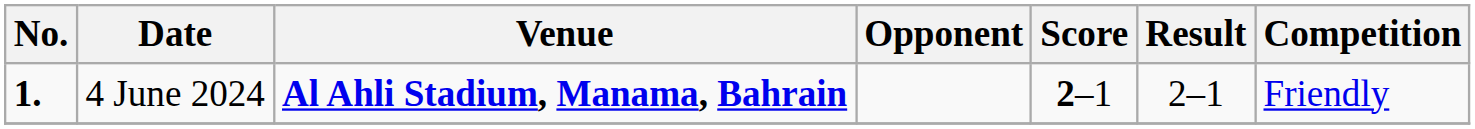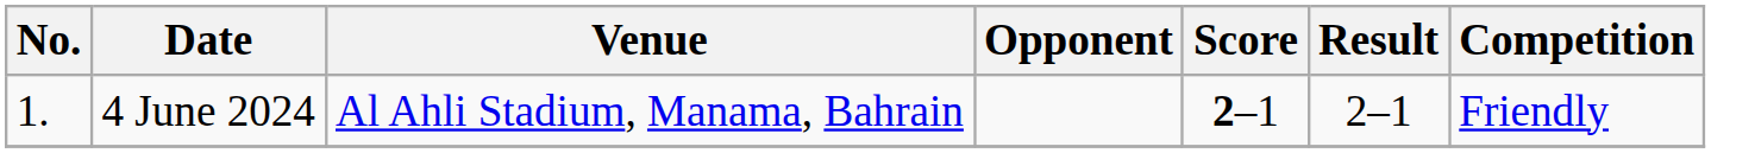4 June 2024 | No.: bold -> normal
4 June 2024 | Venue: bold -> normal
